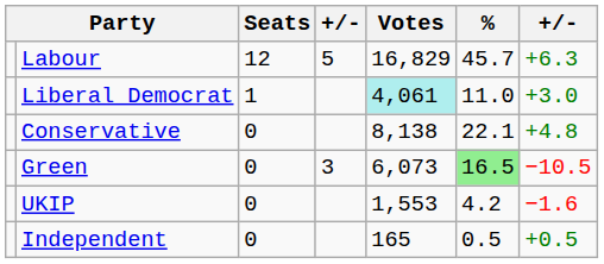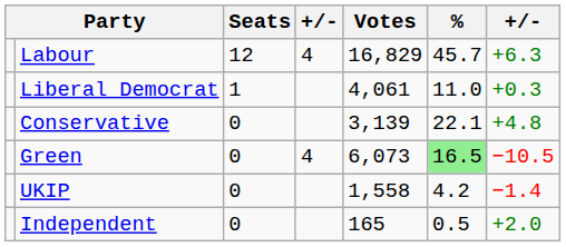Labour | column 4: 5 -> 4
Liberal Democrat | Votes: paleturquoise background -> no background
Liberal Democrat | column 7: +3.0 -> +0.3
Conservative | Votes: 8,138 -> 3,139
Green | column 4: 3 -> 4
UKIP | Votes: 1,553 -> 1,558
UKIP | column 7: −1.6 -> −1.4
Independent | column 7: +0.5 -> +2.0
